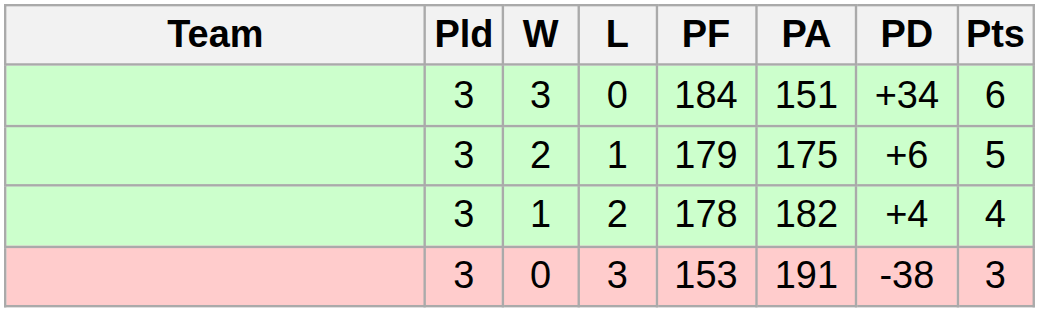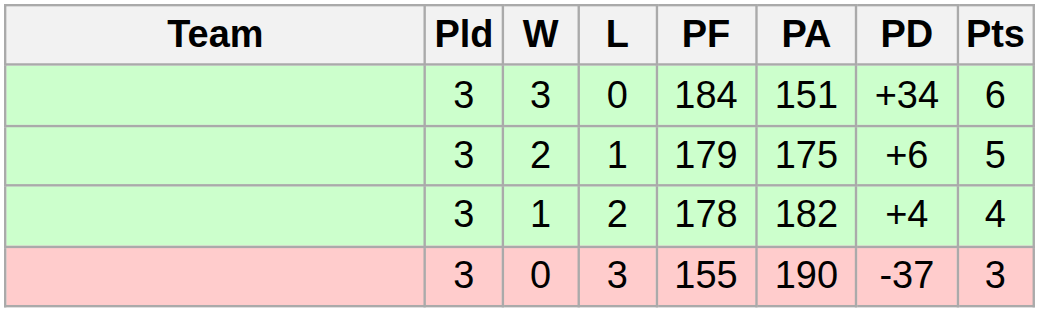row 5 | PF: 153 -> 155
row 5 | PA: 191 -> 190
row 5 | PD: -38 -> -37
